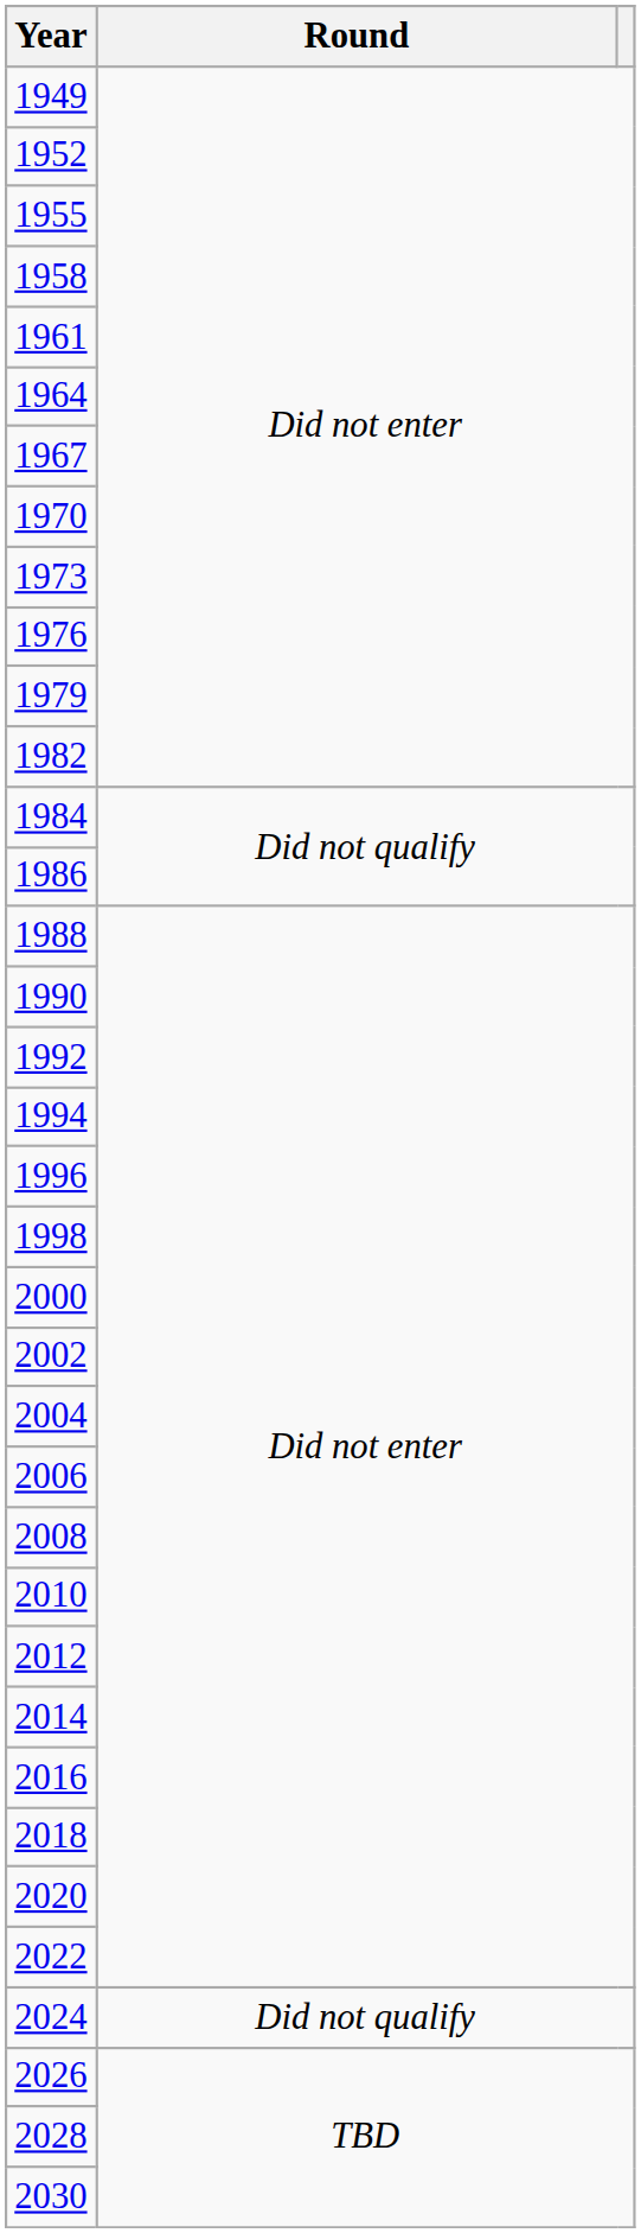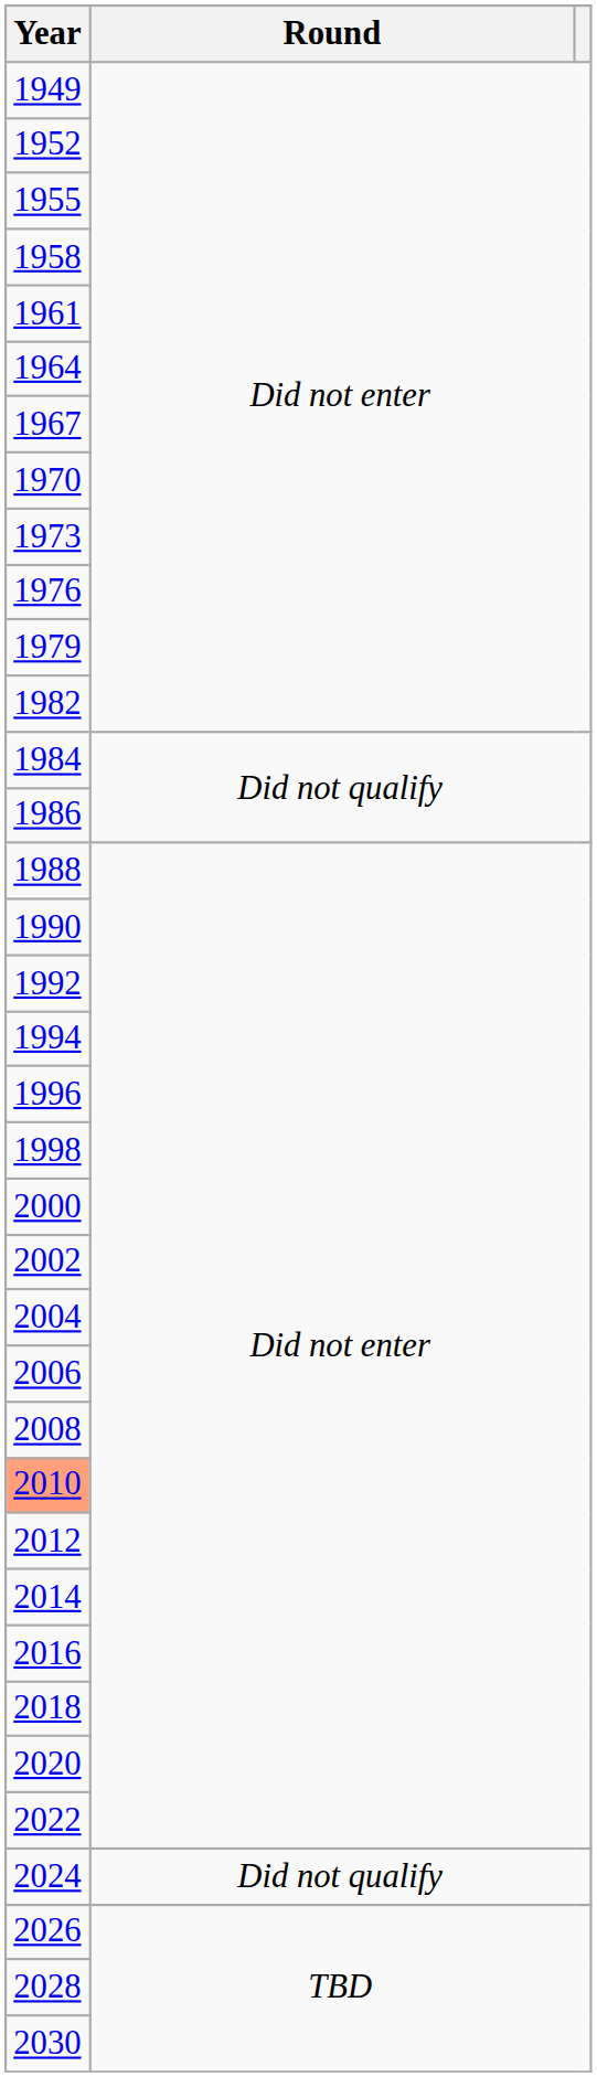2010 | Year: no background -> lightsalmon background
